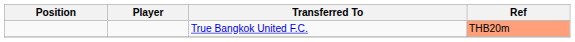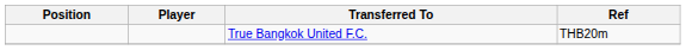True Bangkok United F.C. | Ref: lightsalmon background -> no background
